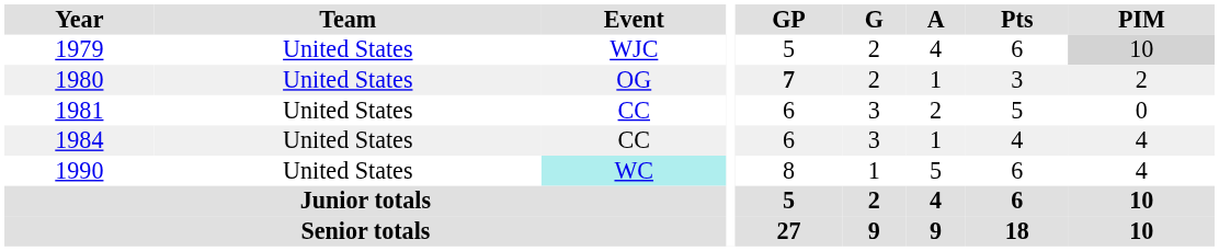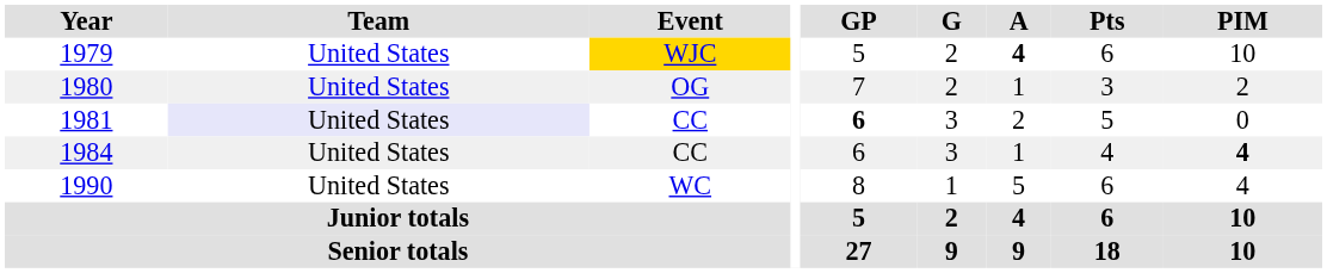1979 | Event: no background -> gold background
1979 | A: normal -> bold
1979 | PIM: lightgrey background -> no background
1980 | GP: bold -> normal
1981 | Team: no background -> lavender background
1981 | GP: normal -> bold
1984 | PIM: normal -> bold
1990 | Event: paleturquoise background -> no background
